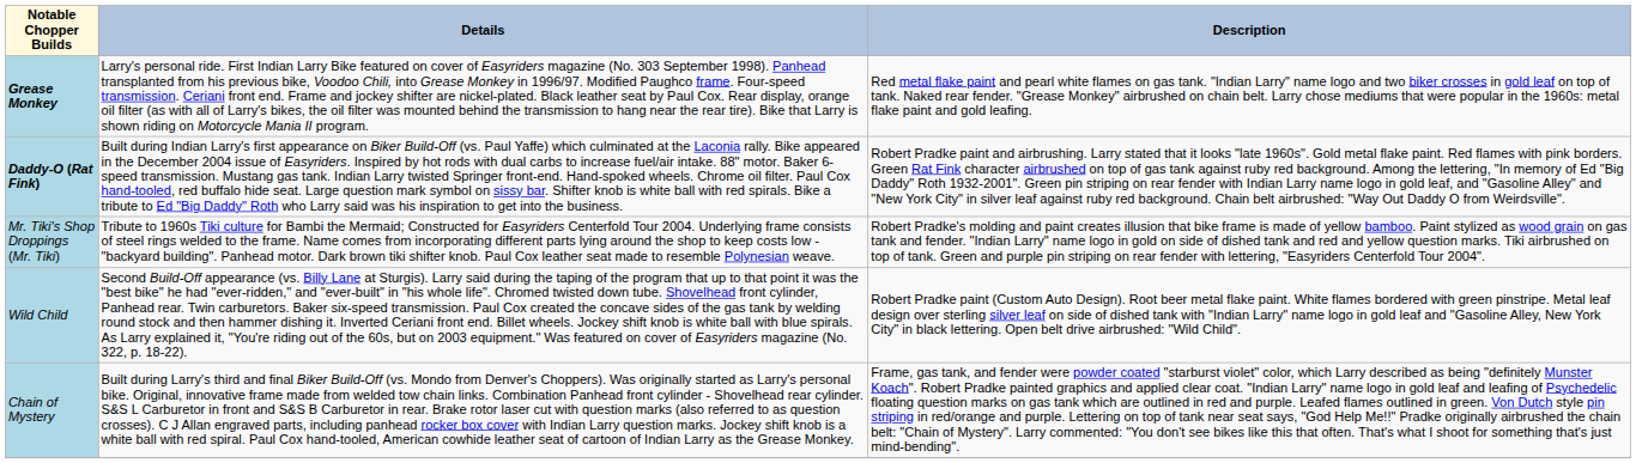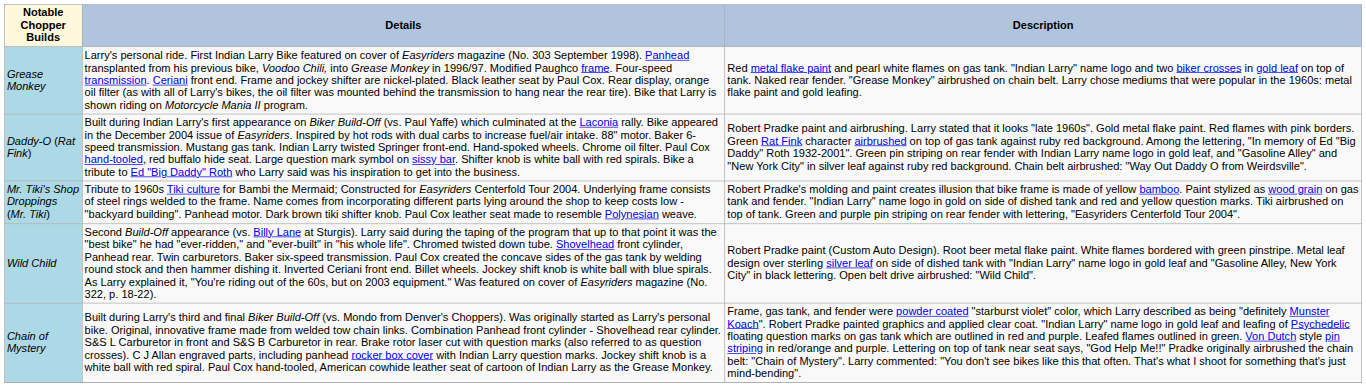Grease Monkey | Notable Chopper Builds: bold -> normal
Daddy-O (Rat Fink) | Notable Chopper Builds: bold -> normal
